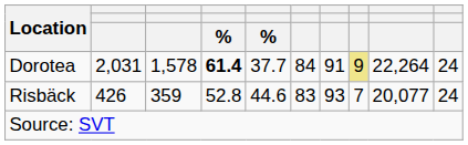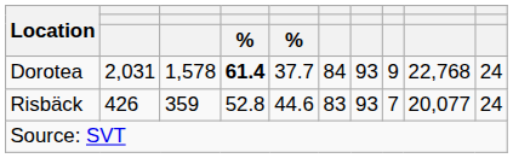Dorotea | column 7: 91 -> 93
Dorotea | column 8: khaki background -> no background
Dorotea | column 9: 22,264 -> 22,768
